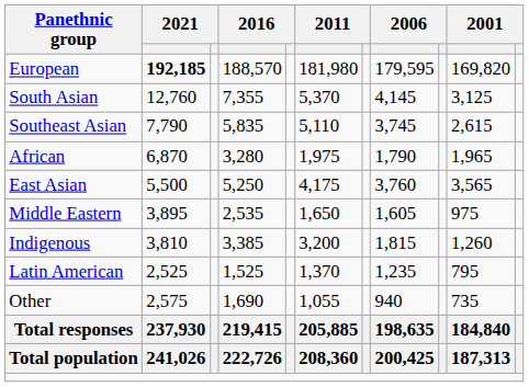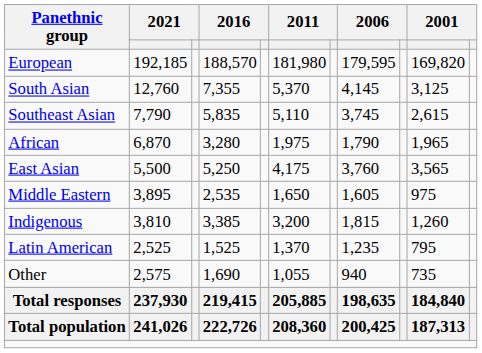European | column 2: bold -> normal
